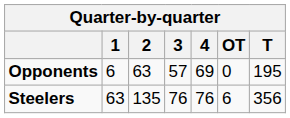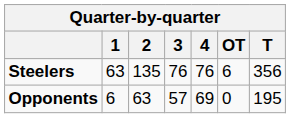rows swapped: Steelers <-> Opponents
